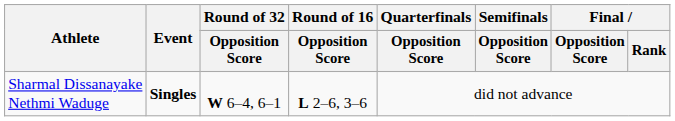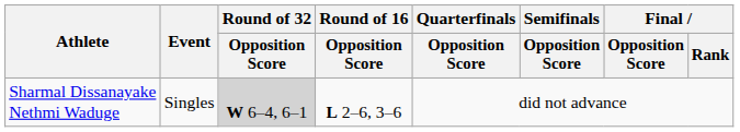Sharmal Dissanayake Nethmi Waduge | Event: bold -> normal
Sharmal Dissanayake Nethmi Waduge | Round of 32 / Opposition Score: no background -> lightgrey background
